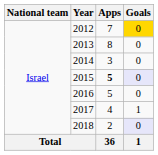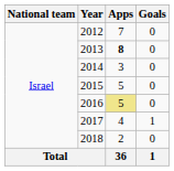2012 | Goals: gold background -> no background
2013 | Apps: normal -> bold
2015 | Apps: bold -> normal
2015 | Goals: lavender background -> no background
2016 | Apps: no background -> khaki background
2018 | Goals: lavender background -> no background
